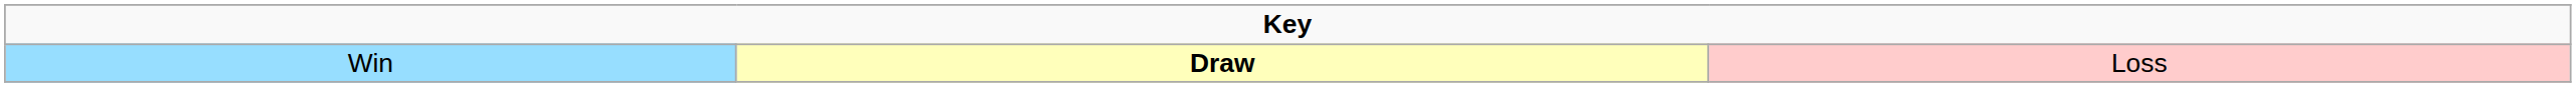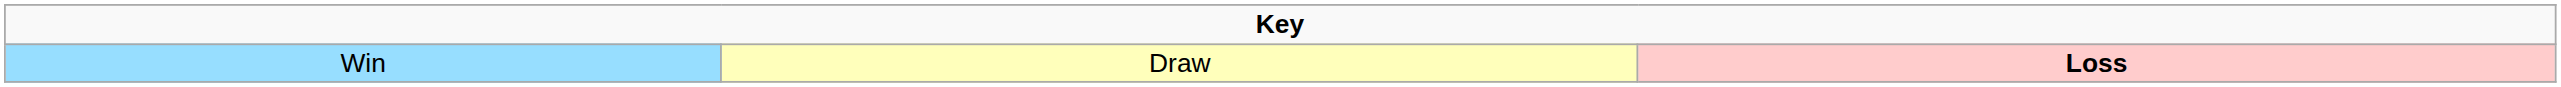Win | column 2: bold -> normal
Win | column 3: normal -> bold
